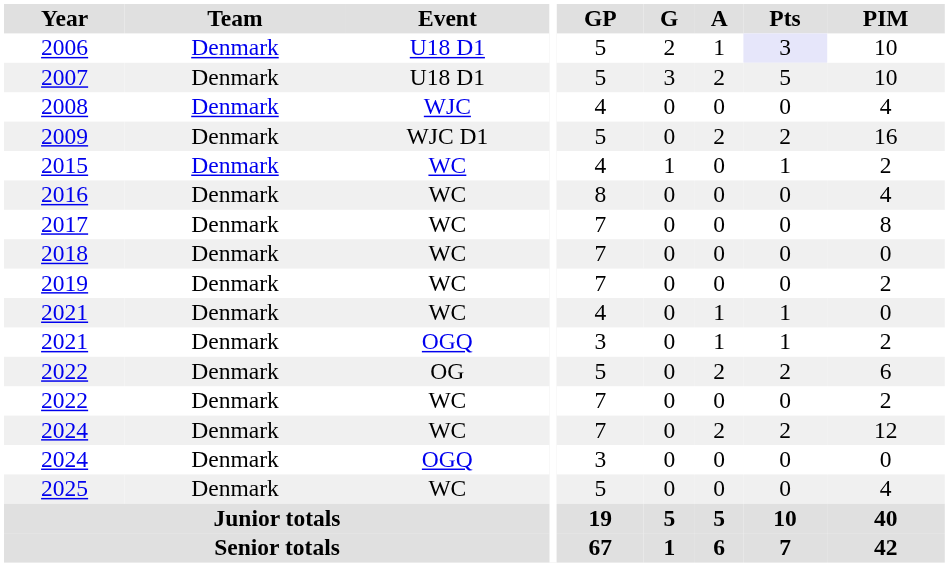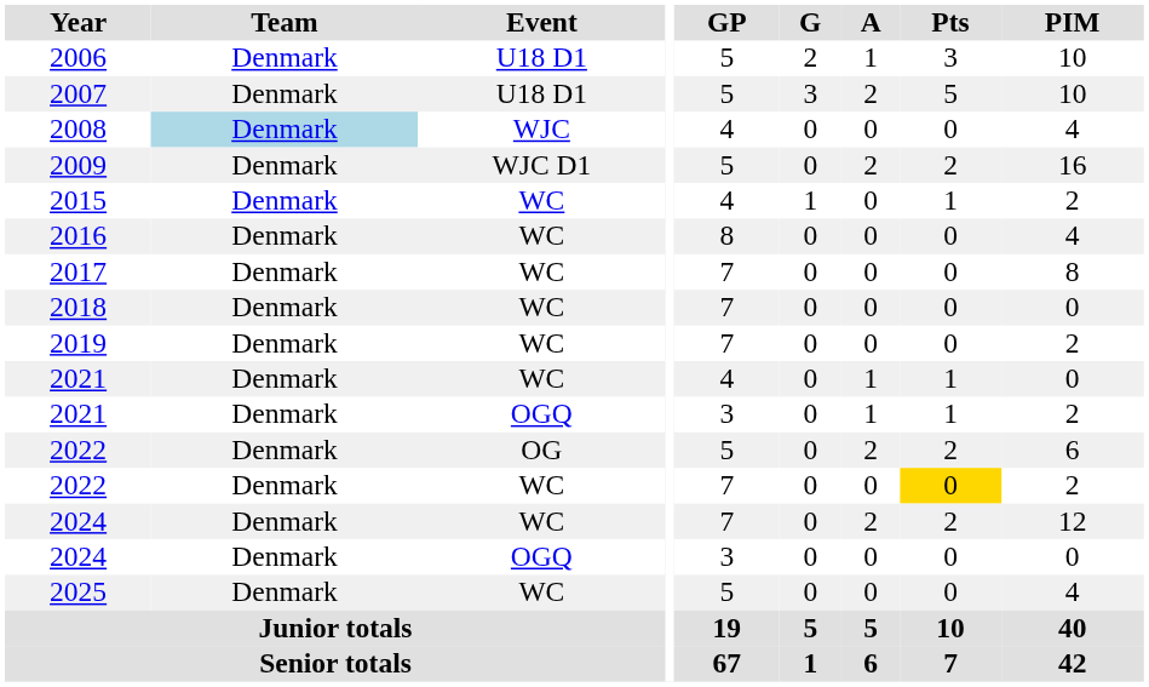2006 | Pts: lavender background -> no background
2008 | Team: no background -> lightblue background
2022 / WC | Pts: no background -> gold background
